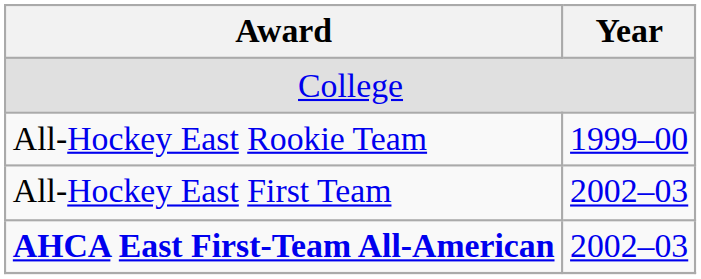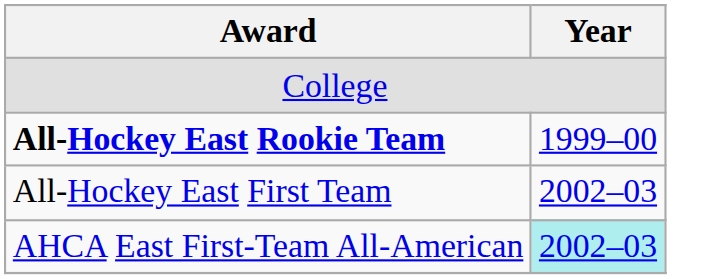All-Hockey East Rookie Team | Award: normal -> bold
AHCA East First-Team All-American | Award: bold -> normal
AHCA East First-Team All-American | Year: no background -> paleturquoise background
